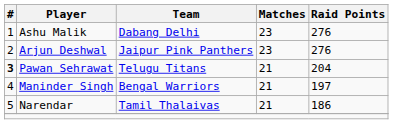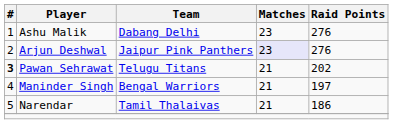Arjun Deshwal | Matches: no background -> lavender background
Pawan Sehrawat | Raid Points: 204 -> 202
